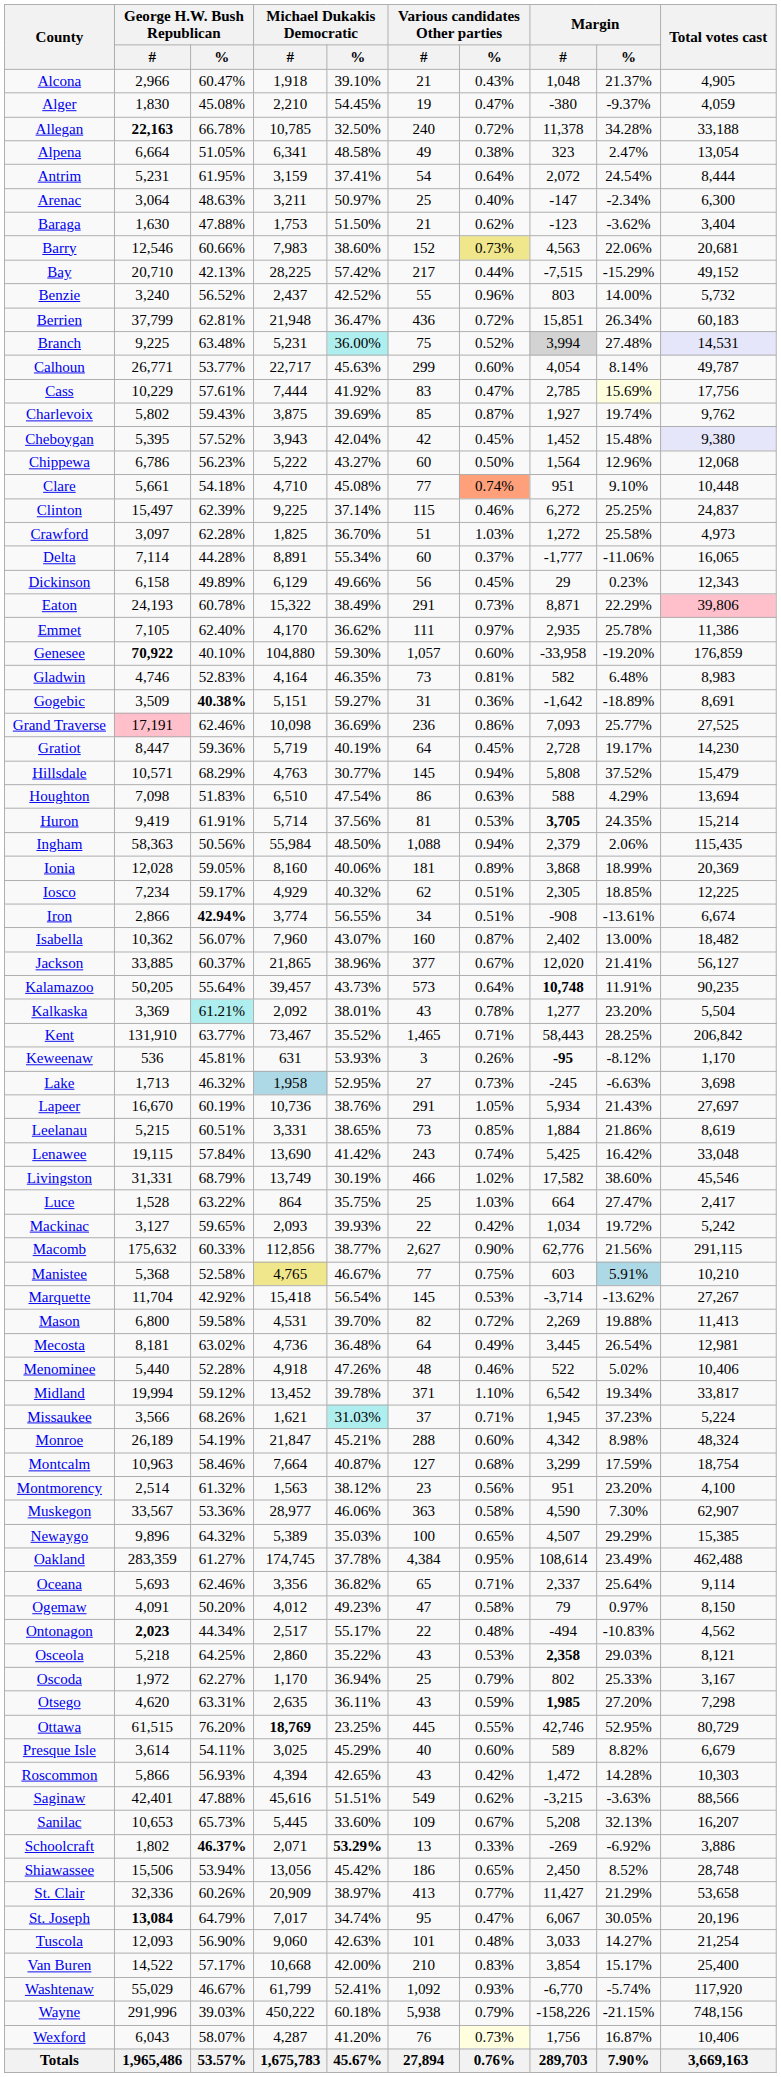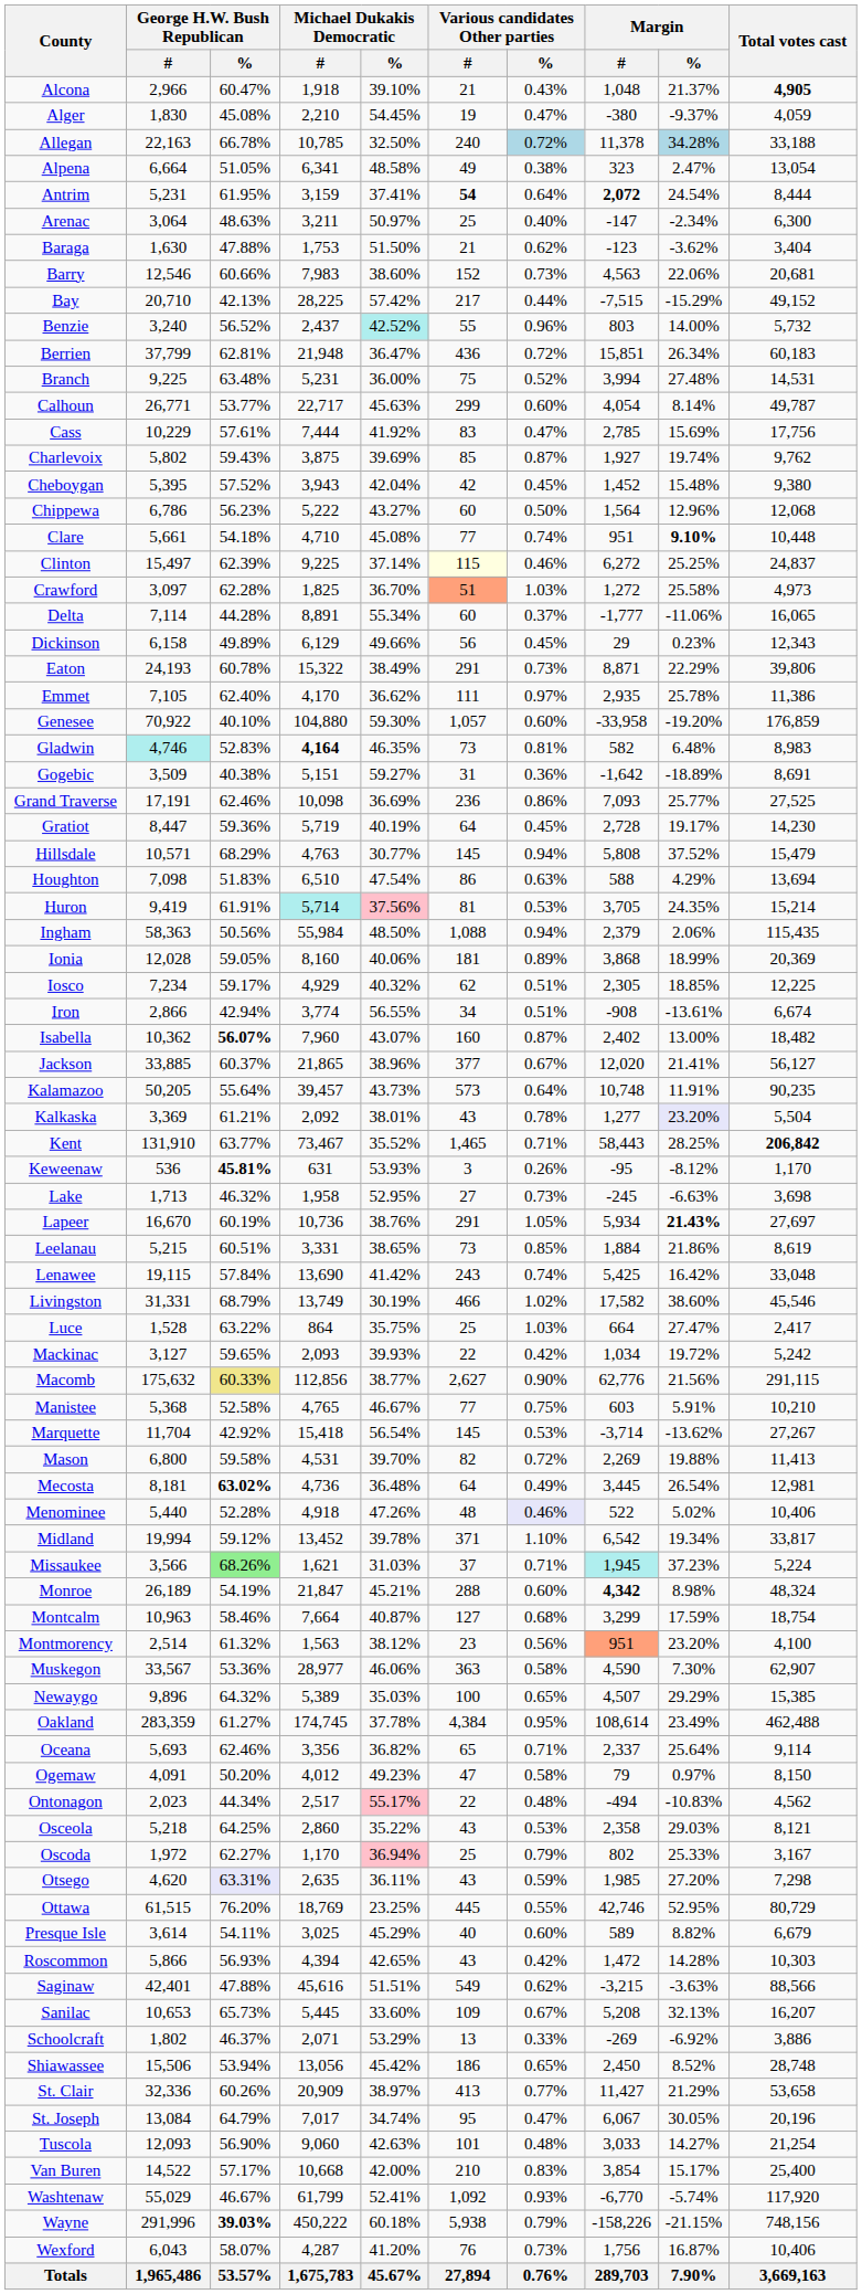Alcona | Total votes cast: normal -> bold
Allegan | George H.W. Bush Republican / #: bold -> normal
Allegan | Various candidates Other parties / %: no background -> lightblue background
Allegan | Margin / %: no background -> lightblue background
Antrim | Various candidates Other parties / #: normal -> bold
Antrim | Margin / #: normal -> bold
Barry | Various candidates Other parties / %: khaki background -> no background
Benzie | Michael Dukakis Democratic / %: no background -> paleturquoise background
Branch | Michael Dukakis Democratic / %: paleturquoise background -> no background
Branch | Margin / #: lightgrey background -> no background
Branch | Total votes cast: lavender background -> no background
Cass | Margin / %: lightyellow background -> no background
Cheboygan | Total votes cast: lavender background -> no background
Clare | Various candidates Other parties / %: lightsalmon background -> no background
Clare | Margin / %: normal -> bold
Clinton | Various candidates Other parties / #: no background -> lightyellow background
Crawford | Various candidates Other parties / #: no background -> lightsalmon background
Eaton | Total votes cast: pink background -> no background
Genesee | George H.W. Bush Republican / #: bold -> normal
Gladwin | George H.W. Bush Republican / #: no background -> paleturquoise background
Gladwin | Michael Dukakis Democratic / #: normal -> bold
Gogebic | George H.W. Bush Republican / %: bold -> normal
Grand Traverse | George H.W. Bush Republican / #: pink background -> no background
Huron | Michael Dukakis Democratic / #: no background -> paleturquoise background
Huron | Michael Dukakis Democratic / %: no background -> pink background
Huron | Margin / #: bold -> normal
Iron | George H.W. Bush Republican / %: bold -> normal
Isabella | George H.W. Bush Republican / %: normal -> bold
Kalamazoo | Margin / #: bold -> normal
Kalkaska | George H.W. Bush Republican / %: paleturquoise background -> no background
Kalkaska | Margin / %: no background -> lavender background
Kent | Total votes cast: normal -> bold
Keweenaw | George H.W. Bush Republican / %: normal -> bold
Keweenaw | Margin / #: bold -> normal
Lake | Michael Dukakis Democratic / #: lightblue background -> no background
Lapeer | Margin / %: normal -> bold
Macomb | George H.W. Bush Republican / %: no background -> khaki background
Manistee | Michael Dukakis Democratic / #: khaki background -> no background
Manistee | Margin / %: lightblue background -> no background
Mecosta | George H.W. Bush Republican / %: normal -> bold
Menominee | Various candidates Other parties / %: no background -> lavender background
Missaukee | George H.W. Bush Republican / %: no background -> lightgreen background
Missaukee | Michael Dukakis Democratic / %: paleturquoise background -> no background
Missaukee | Margin / #: no background -> paleturquoise background
Monroe | Margin / #: normal -> bold
Montmorency | Margin / #: no background -> lightsalmon background
Ontonagon | George H.W. Bush Republican / #: bold -> normal
Ontonagon | Michael Dukakis Democratic / %: no background -> pink background
Osceola | Margin / #: bold -> normal
Oscoda | Michael Dukakis Democratic / %: no background -> pink background
Otsego | George H.W. Bush Republican / %: no background -> lavender background
Otsego | Margin / #: bold -> normal
Ottawa | Michael Dukakis Democratic / #: bold -> normal
Schoolcraft | George H.W. Bush Republican / %: bold -> normal
Schoolcraft | Michael Dukakis Democratic / %: bold -> normal
St. Joseph | George H.W. Bush Republican / #: bold -> normal
Wayne | George H.W. Bush Republican / %: normal -> bold
Wexford | Various candidates Other parties / %: lightyellow background -> no background
